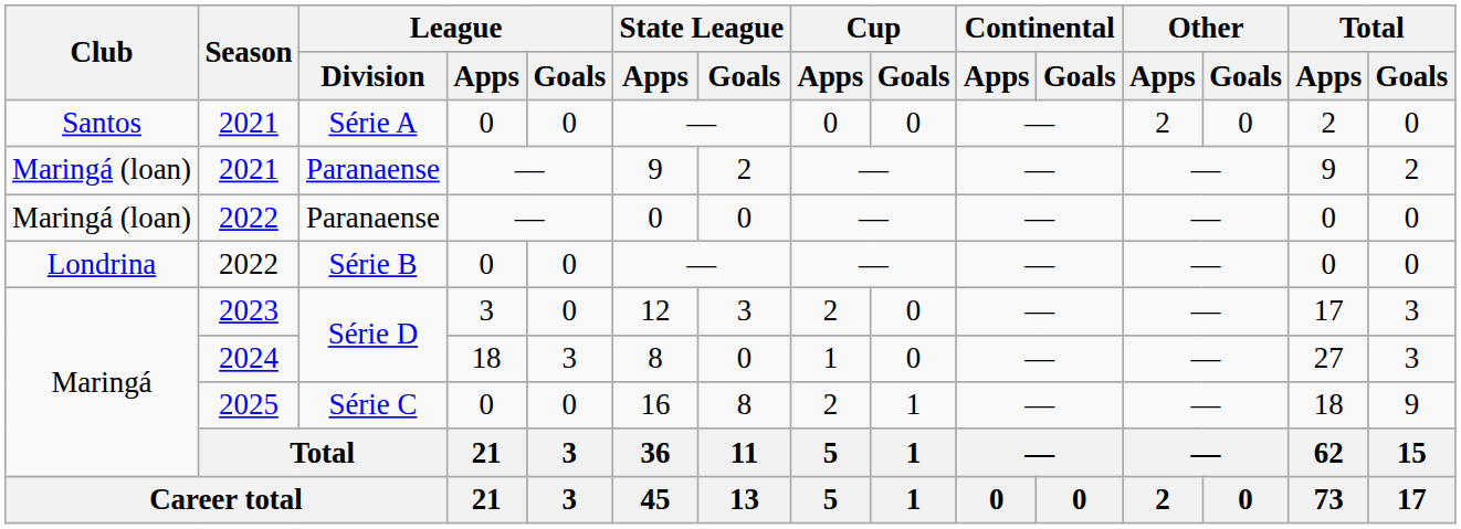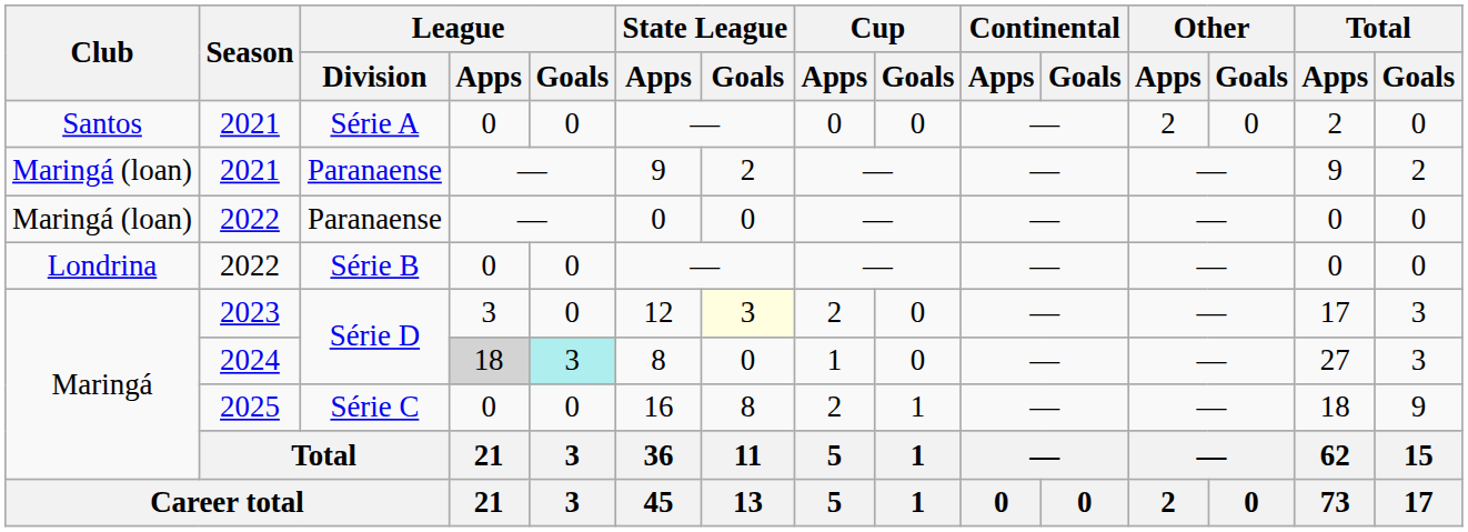2023 | State League / Goals: no background -> lightyellow background
2024 | League / Apps: no background -> lightgrey background
2024 | League / Goals: no background -> paleturquoise background
